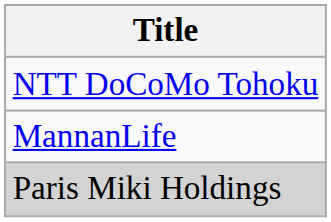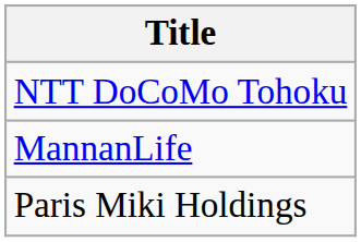row 4 | column 1: lightgrey background -> no background
